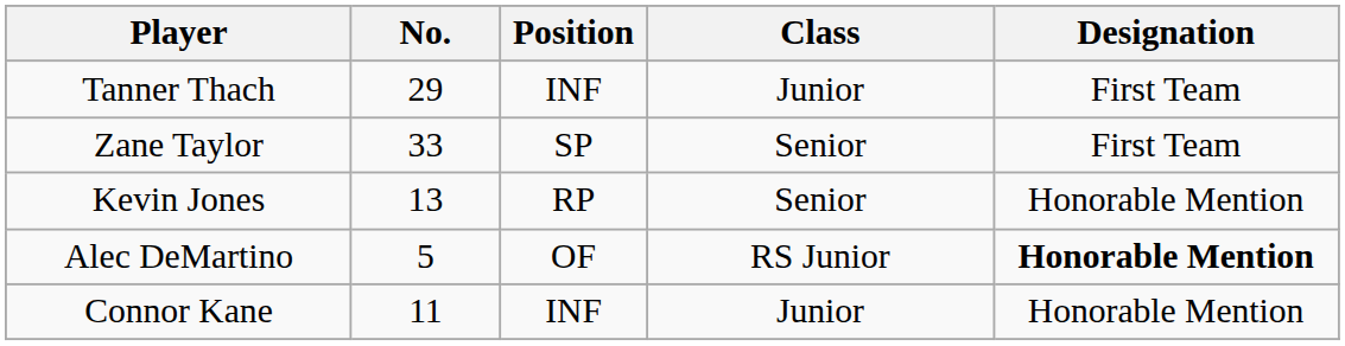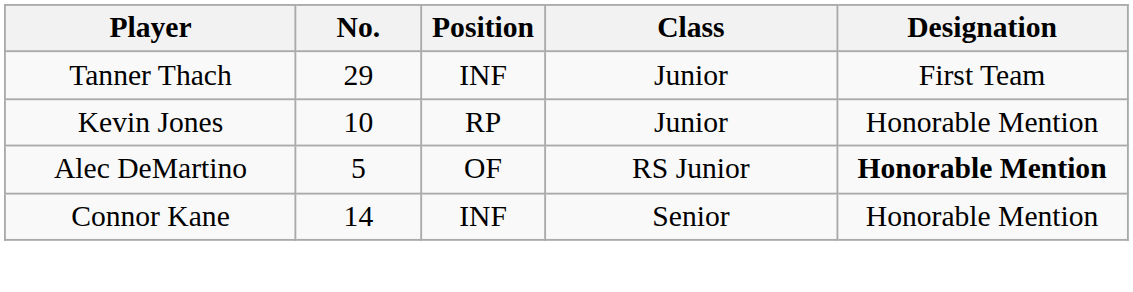- row: Zane Taylor | 33 | SP | Senior | First Team
Kevin Jones | No.: 13 -> 10
Kevin Jones | Class: Senior -> Junior
Connor Kane | No.: 11 -> 14
Connor Kane | Class: Junior -> Senior
